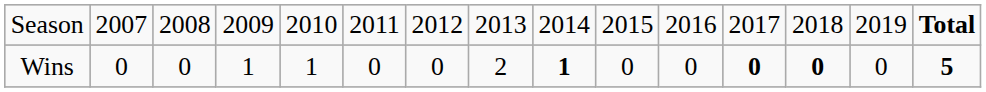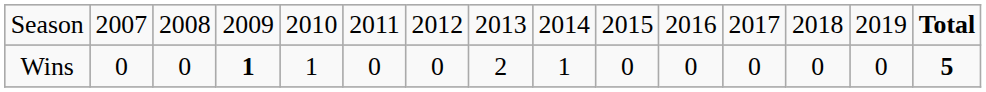Wins | column 4: normal -> bold
Wins | column 9: bold -> normal
Wins | column 12: bold -> normal
Wins | column 13: bold -> normal
